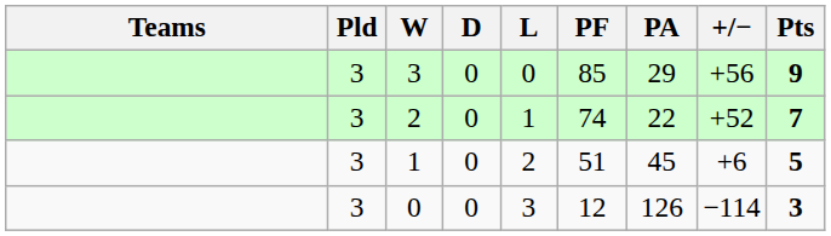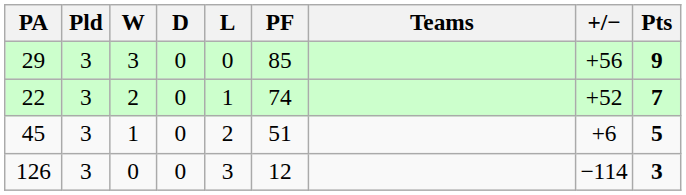columns swapped: Teams <-> PA
